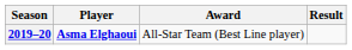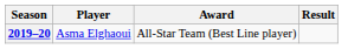row 2 | Player: bold -> normal
